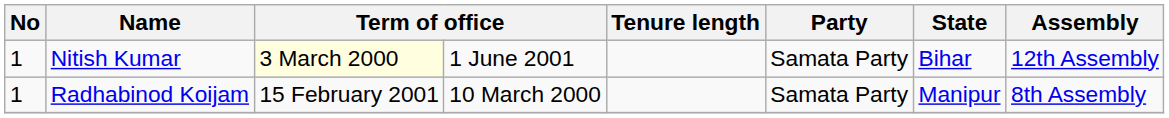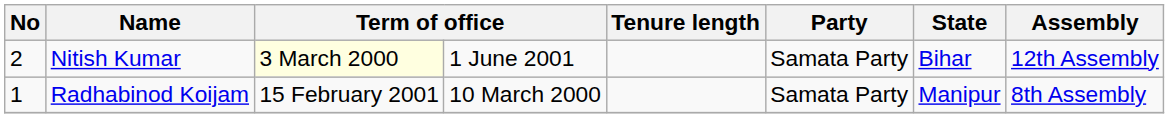Nitish Kumar | No: 1 -> 2
